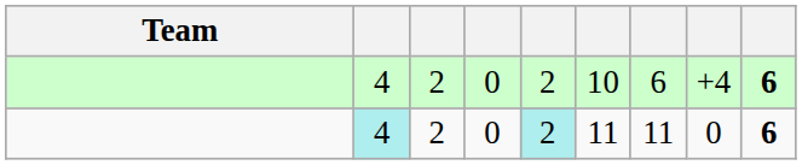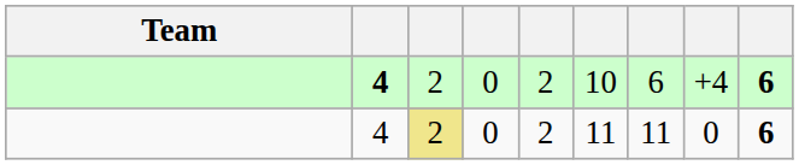row 2 | column 2: normal -> bold
row 3 | column 2: paleturquoise background -> no background
row 3 | column 3: no background -> khaki background
row 3 | column 5: paleturquoise background -> no background
